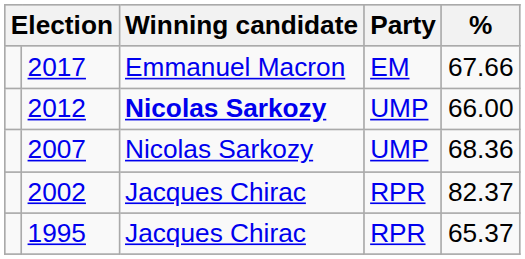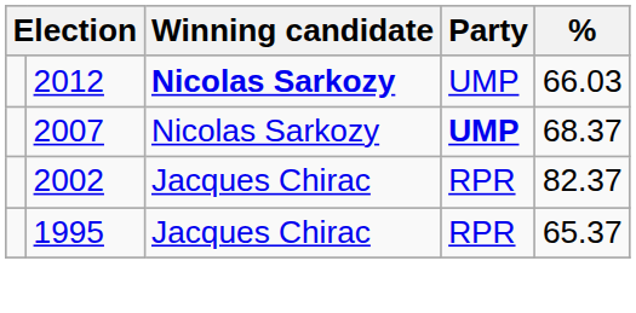- row: 2017 | Emmanuel Macron | EM | 67.66
2012 | %: 66.00 -> 66.03
2007 | Party: normal -> bold
2007 | %: 68.36 -> 68.37
